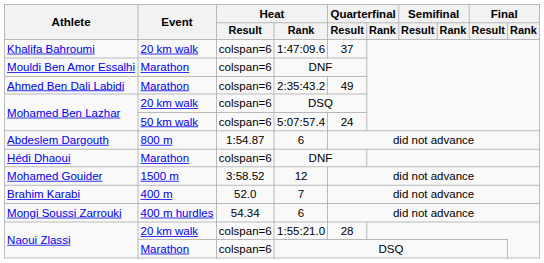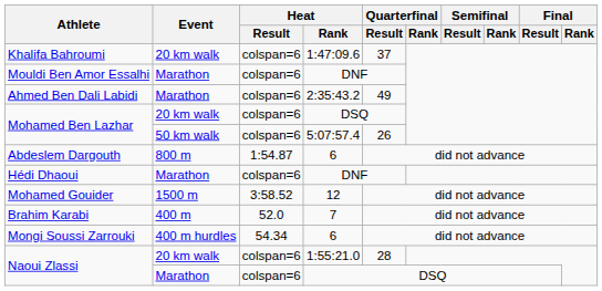Mohamed Ben Lazhar / 5:07:57.4 | Quarterfinal / Result: 24 -> 26
